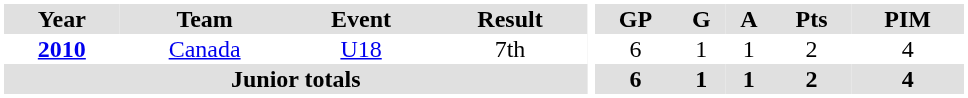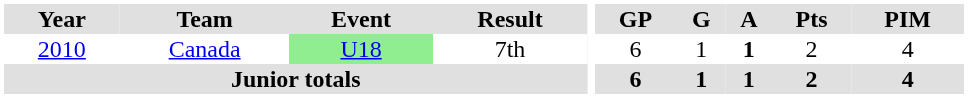Canada | Year: bold -> normal
Canada | Event: no background -> lightgreen background
Canada | A: normal -> bold
